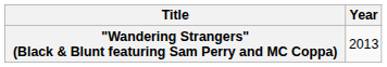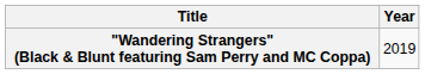row 2 | Year: 2013 -> 2019
